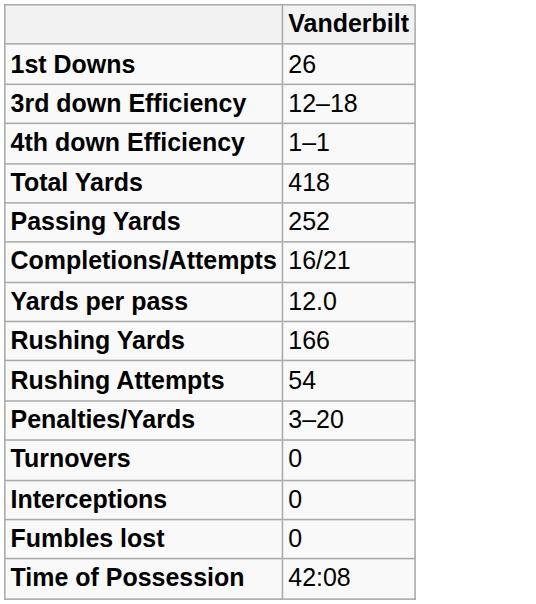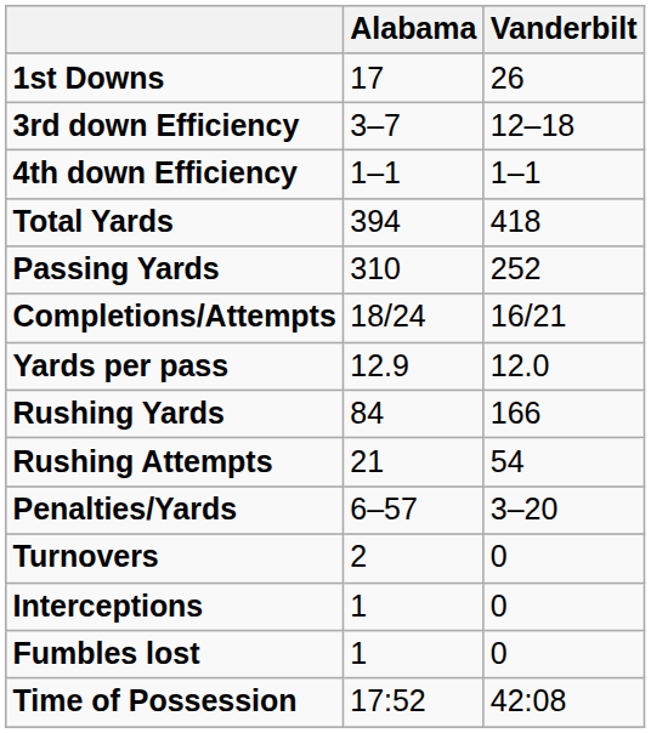+ column: Alabama | 17 | 3–7 | 1–1 | 394 | 310 | 18/24 | 12.9 | 84 | 21 | 6–57 | 2 | 1 | 1 | 17:52
